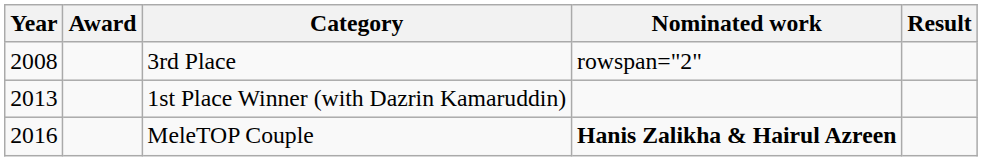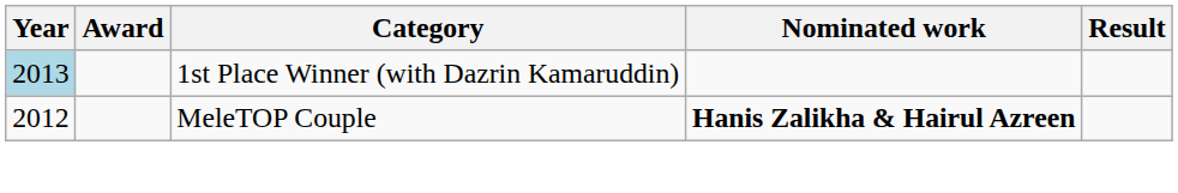- row: 2008 | 3rd Place | rowspan="2"
1st Place Winner (with Dazrin Kamaruddin) | Year: no background -> lightblue background
MeleTOP Couple | Year: 2016 -> 2012
